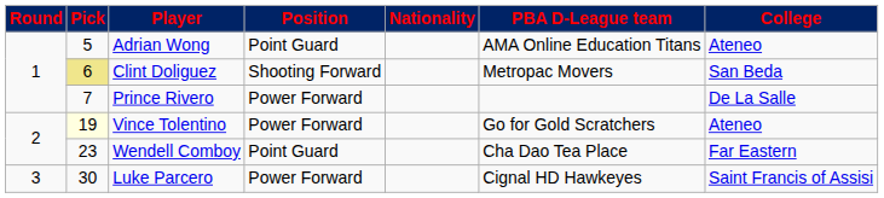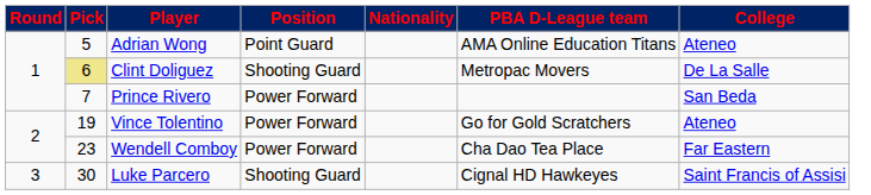Clint Doliguez | Position: Shooting Forward -> Shooting Guard
Clint Doliguez | College: San Beda -> De La Salle
Prince Rivero | College: De La Salle -> San Beda
Vince Tolentino | Pick: lightyellow background -> no background
Wendell Comboy | Position: Point Guard -> Power Forward
Luke Parcero | Position: Power Forward -> Shooting Guard
